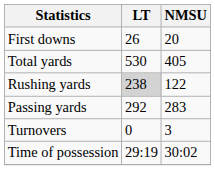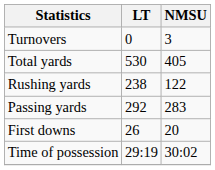rows swapped: First downs <-> Turnovers
Rushing yards | LT: lightgrey background -> no background
